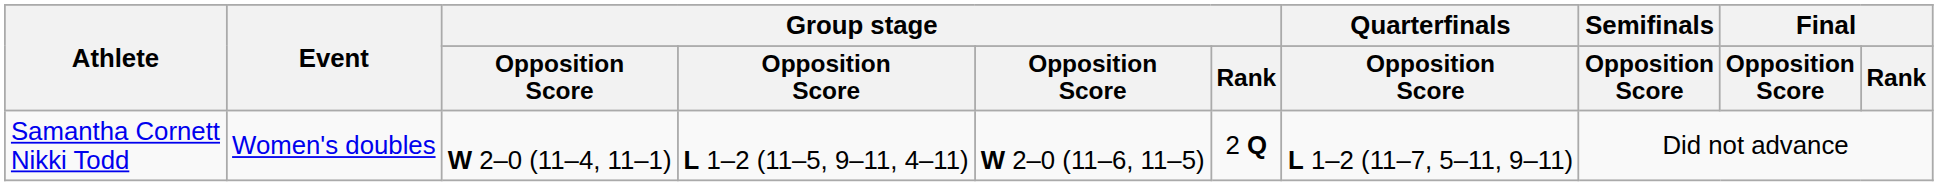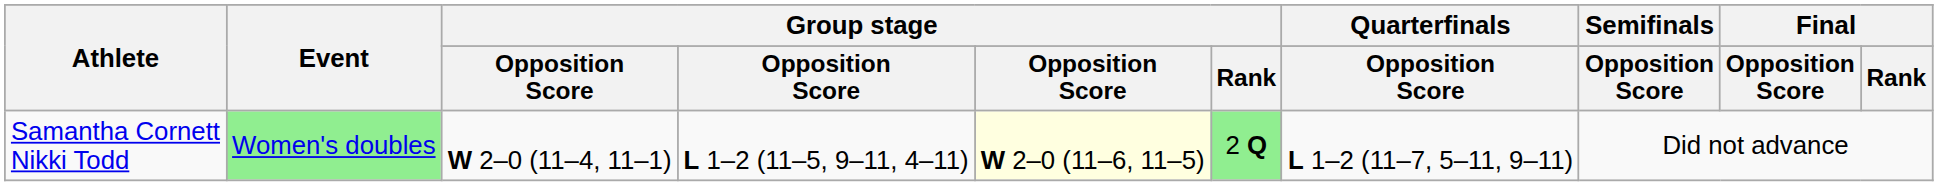Samantha Cornett Nikki Todd | Event: no background -> lightgreen background
Samantha Cornett Nikki Todd | column 5: no background -> lightyellow background
Samantha Cornett Nikki Todd | Group stage / Rank: no background -> lightgreen background
